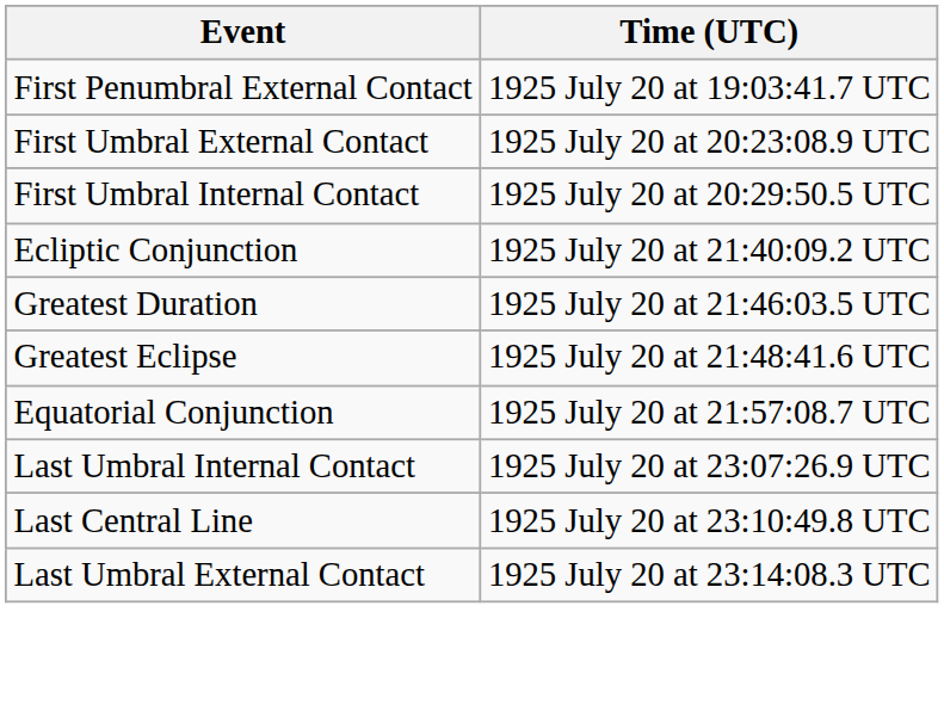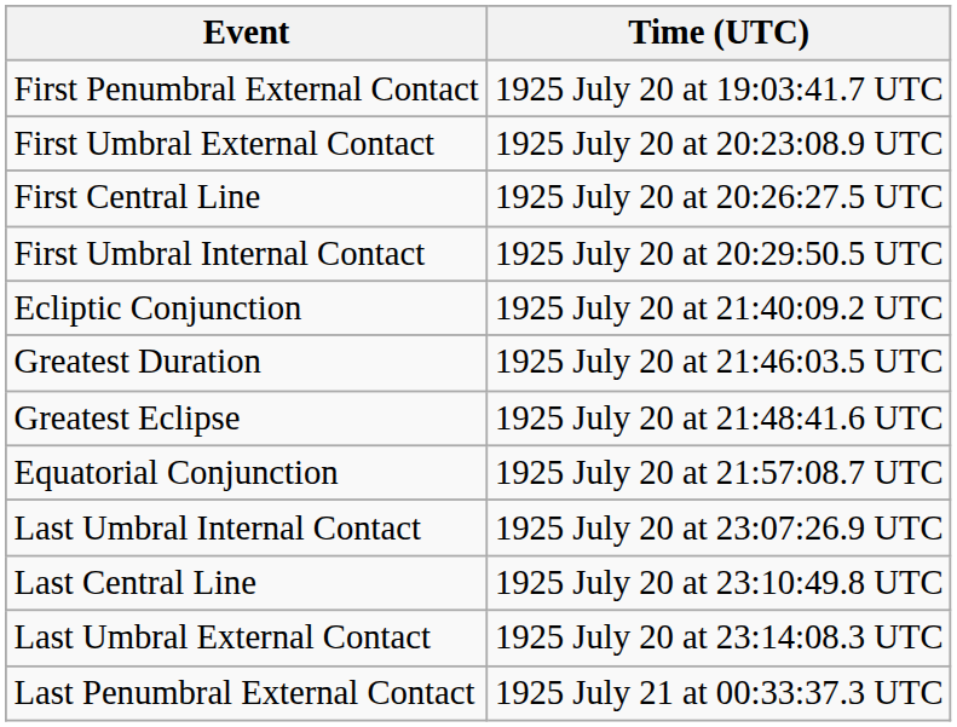+ row: First Central Line | 1925 July 20 at 20:26:27.5 UTC
+ row: Last Penumbral External Contact | 1925 July 21 at 00:33:37.3 UTC
